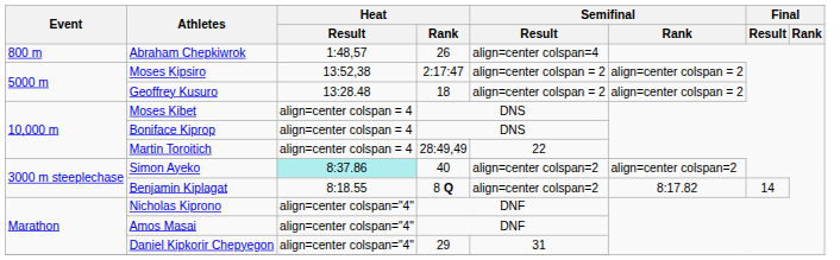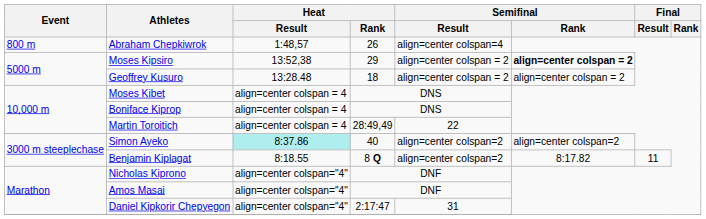Moses Kipsiro | Heat / Rank: 2:17:47 -> 29
Moses Kipsiro | Semifinal / Rank: normal -> bold
Benjamin Kiplagat | Final / Result: 14 -> 11
Daniel Kipkorir Chepyegon | Heat / Rank: 29 -> 2:17:47
